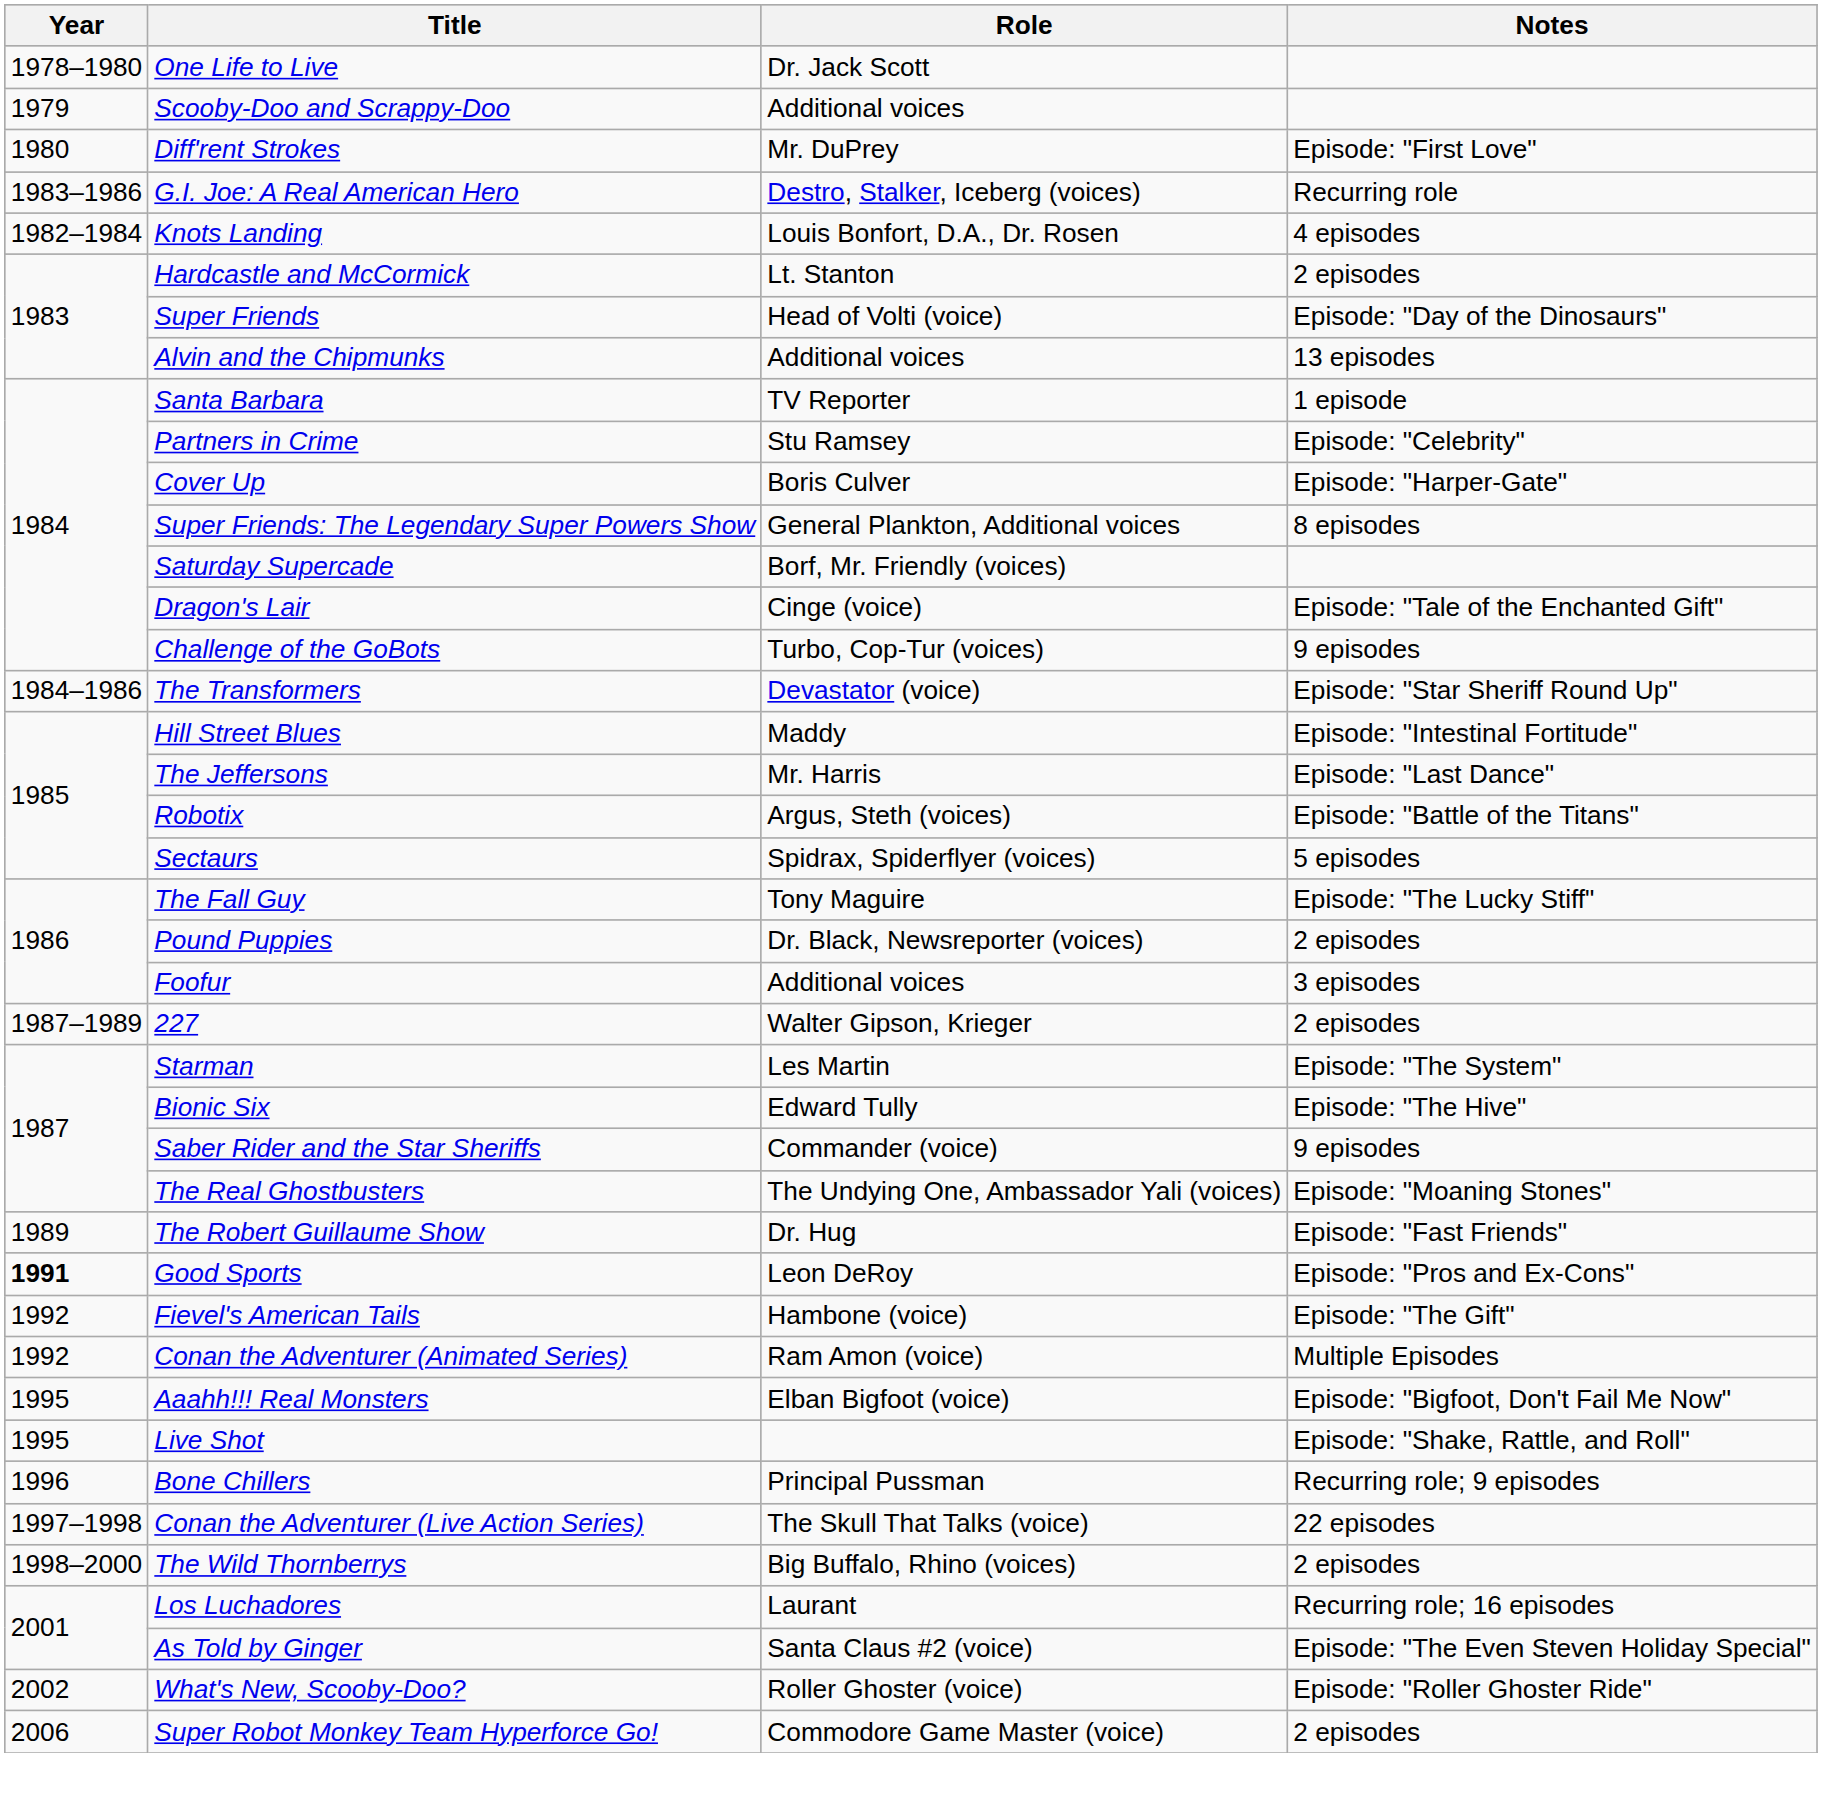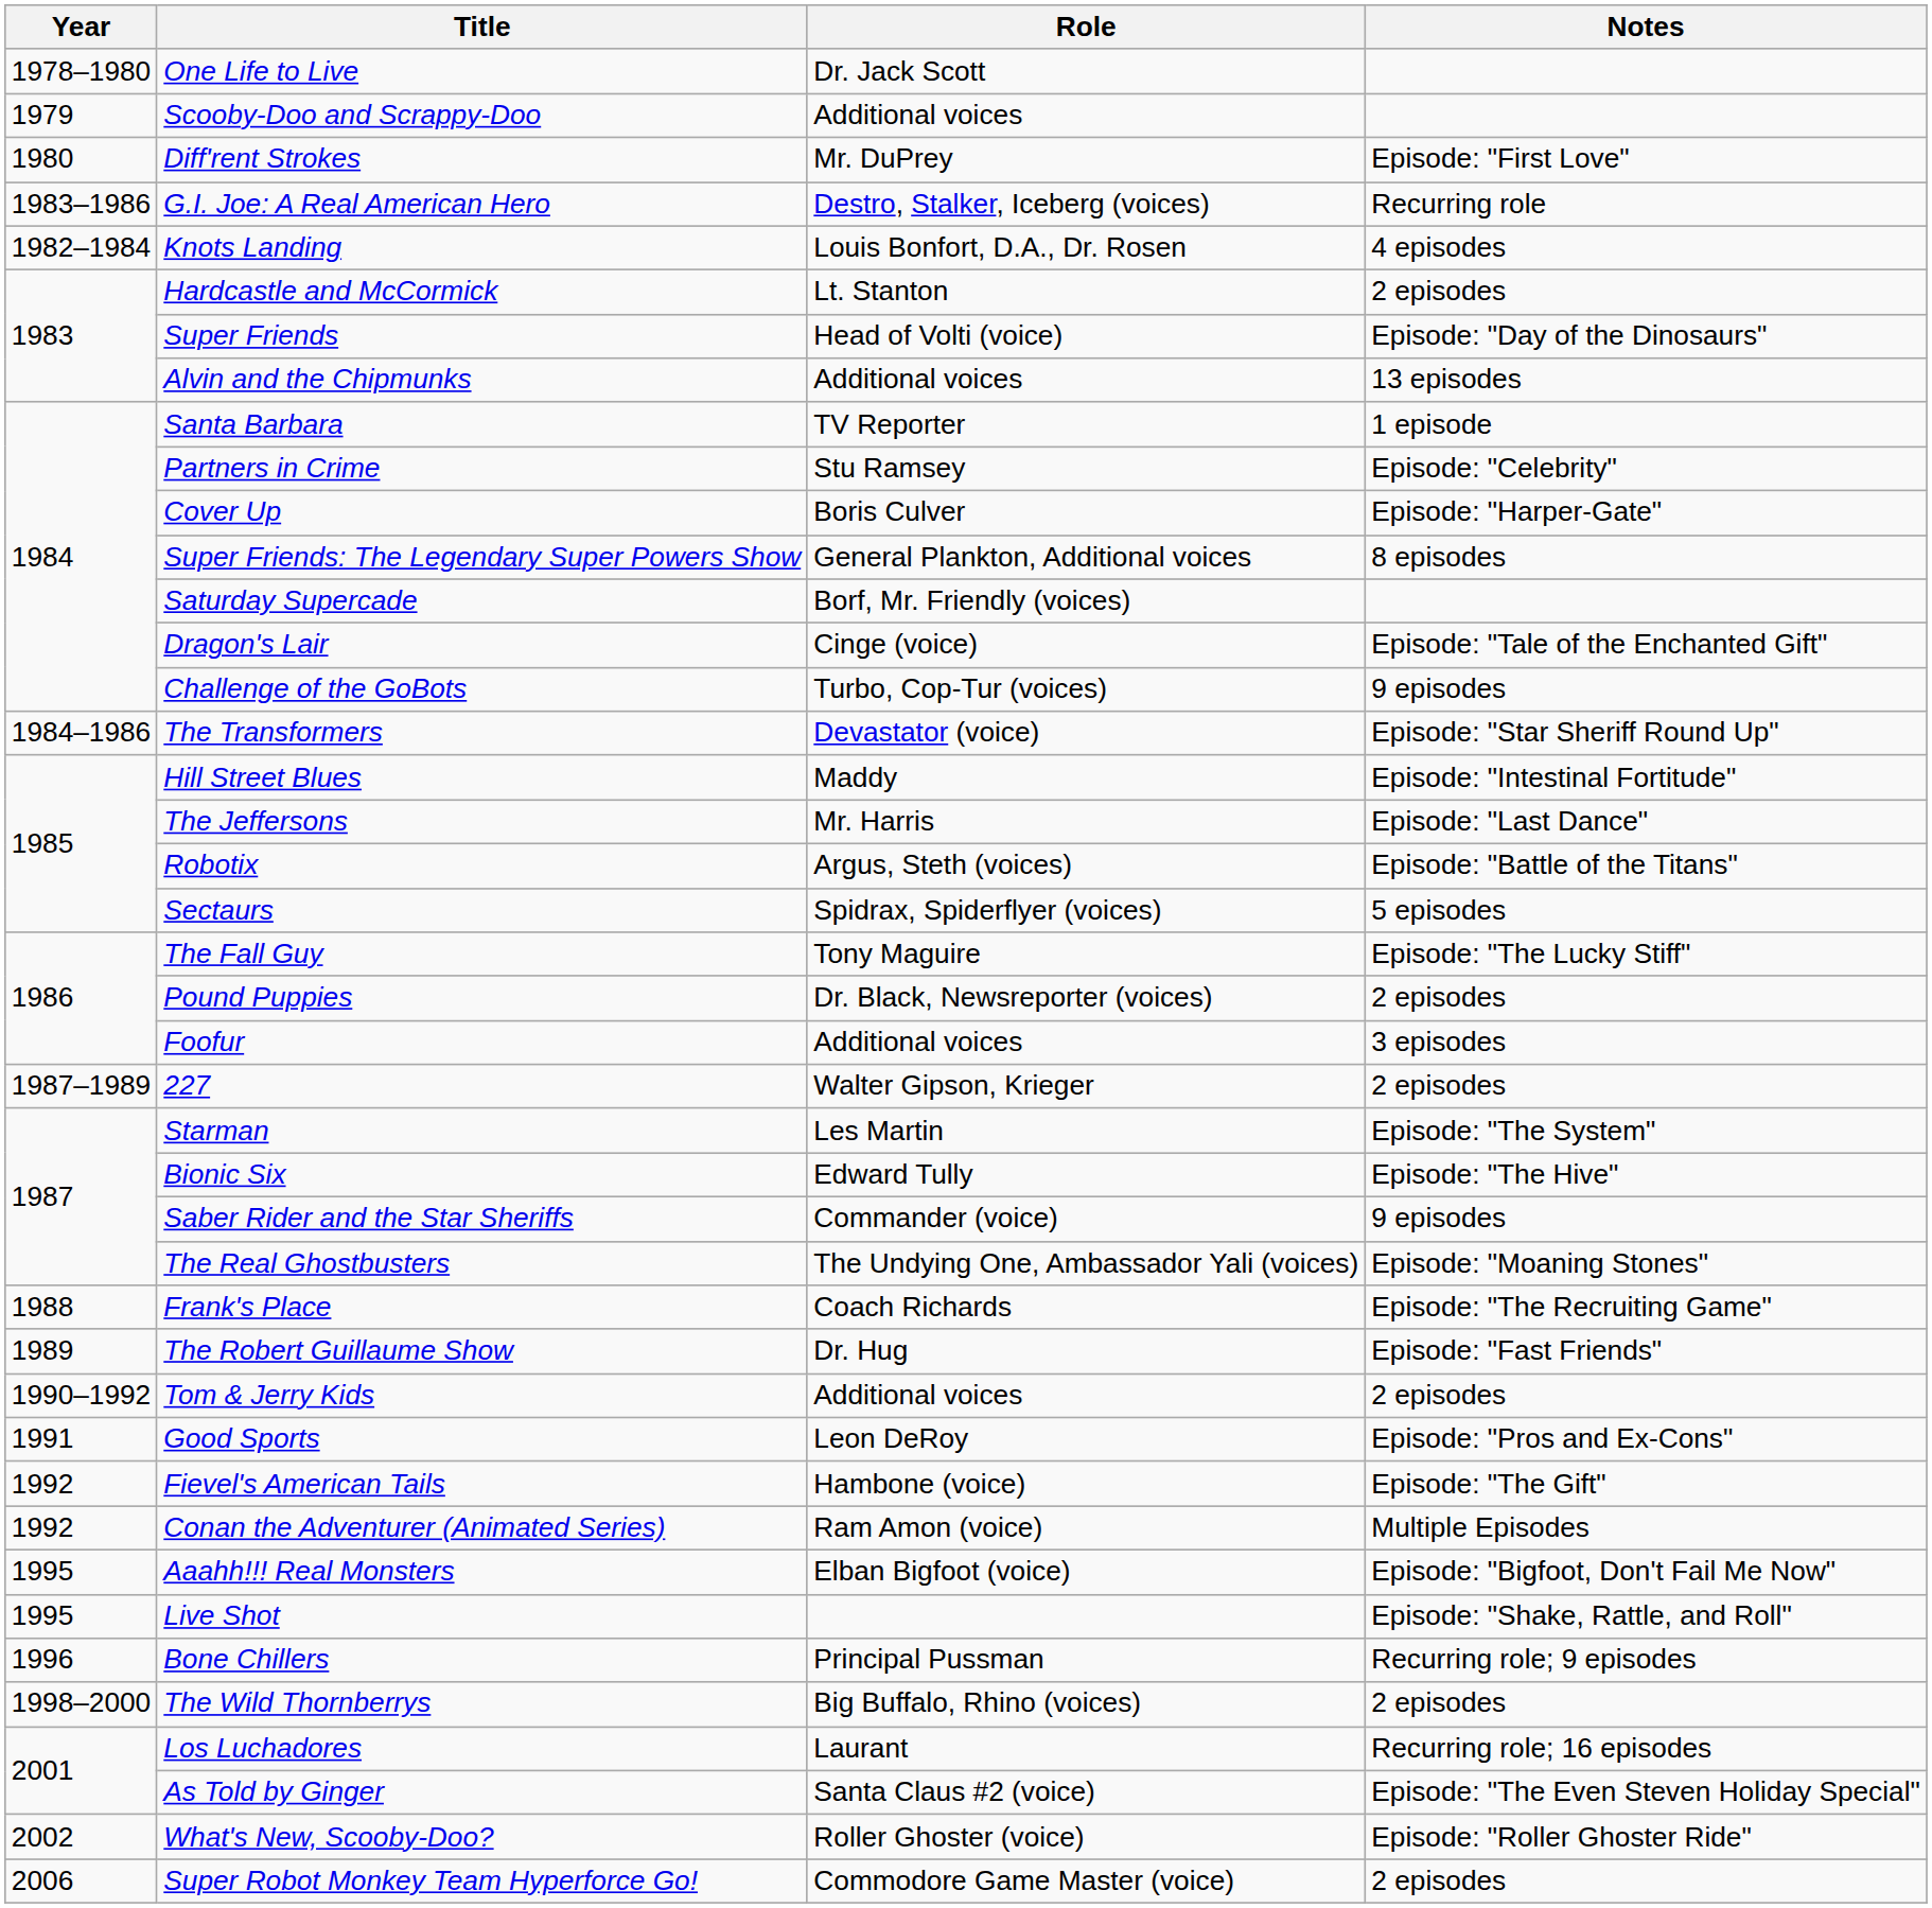+ row: 1988 | Frank's Place | Coach Richards | Episode: "The Recruiting Game"
+ row: 1990–1992 | Tom & Jerry Kids | Additional voices | 2 episodes
Good Sports | Year: bold -> normal
- row: 1997–1998 | Conan the Adventurer (Live Action Series) | The Skull That Talks (voice) | 22 episodes
